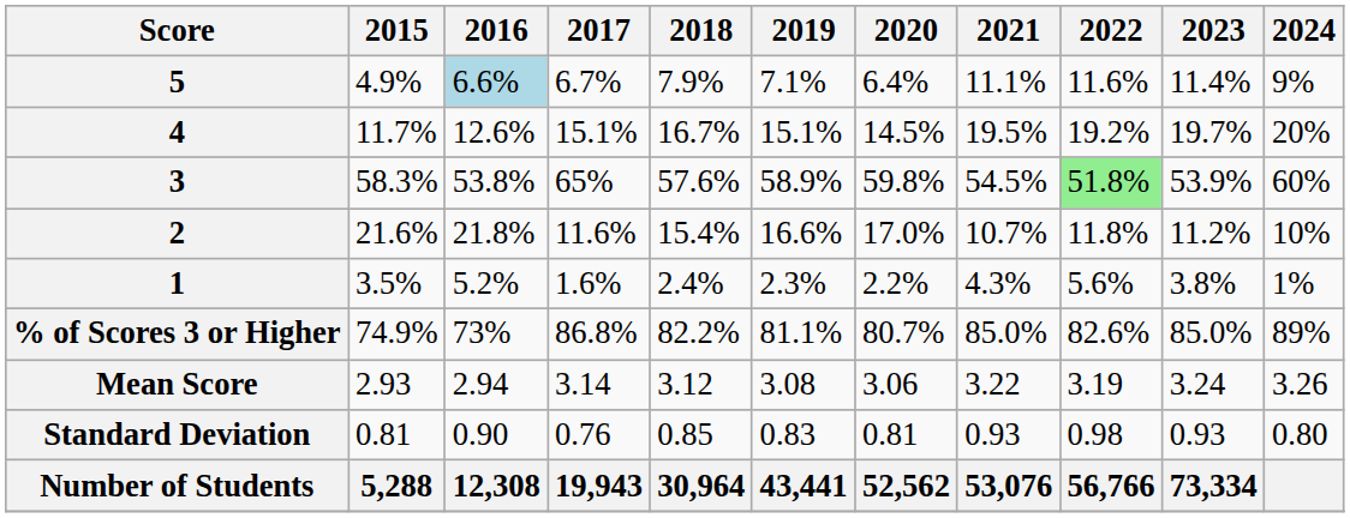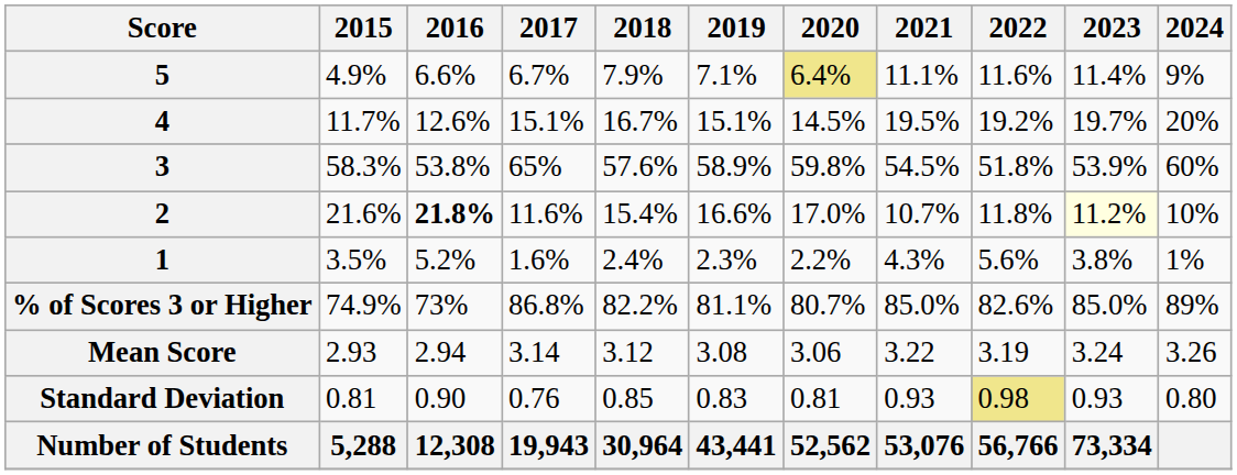5 | 2016: lightblue background -> no background
5 | 2020: no background -> khaki background
3 | 2022: lightgreen background -> no background
2 | 2016: normal -> bold
2 | 2023: no background -> lightyellow background
Standard Deviation | 2022: no background -> khaki background
